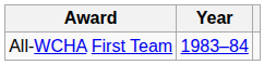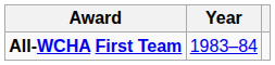row 2 | Award: normal -> bold
